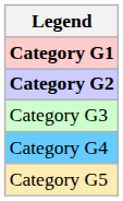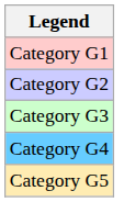row 2 | column 1: bold -> normal
row 3 | column 1: bold -> normal
